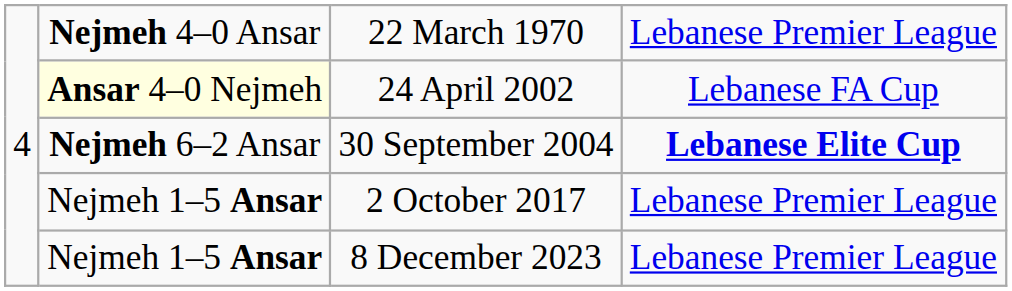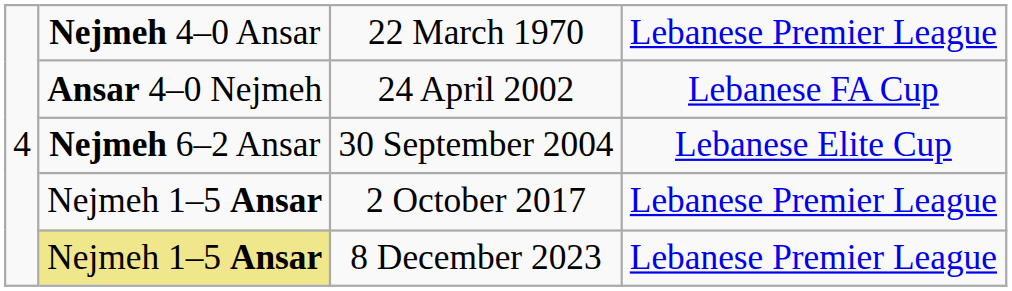24 April 2002 | column 2: lightyellow background -> no background
30 September 2004 | column 4: bold -> normal
8 December 2023 | column 2: no background -> khaki background
